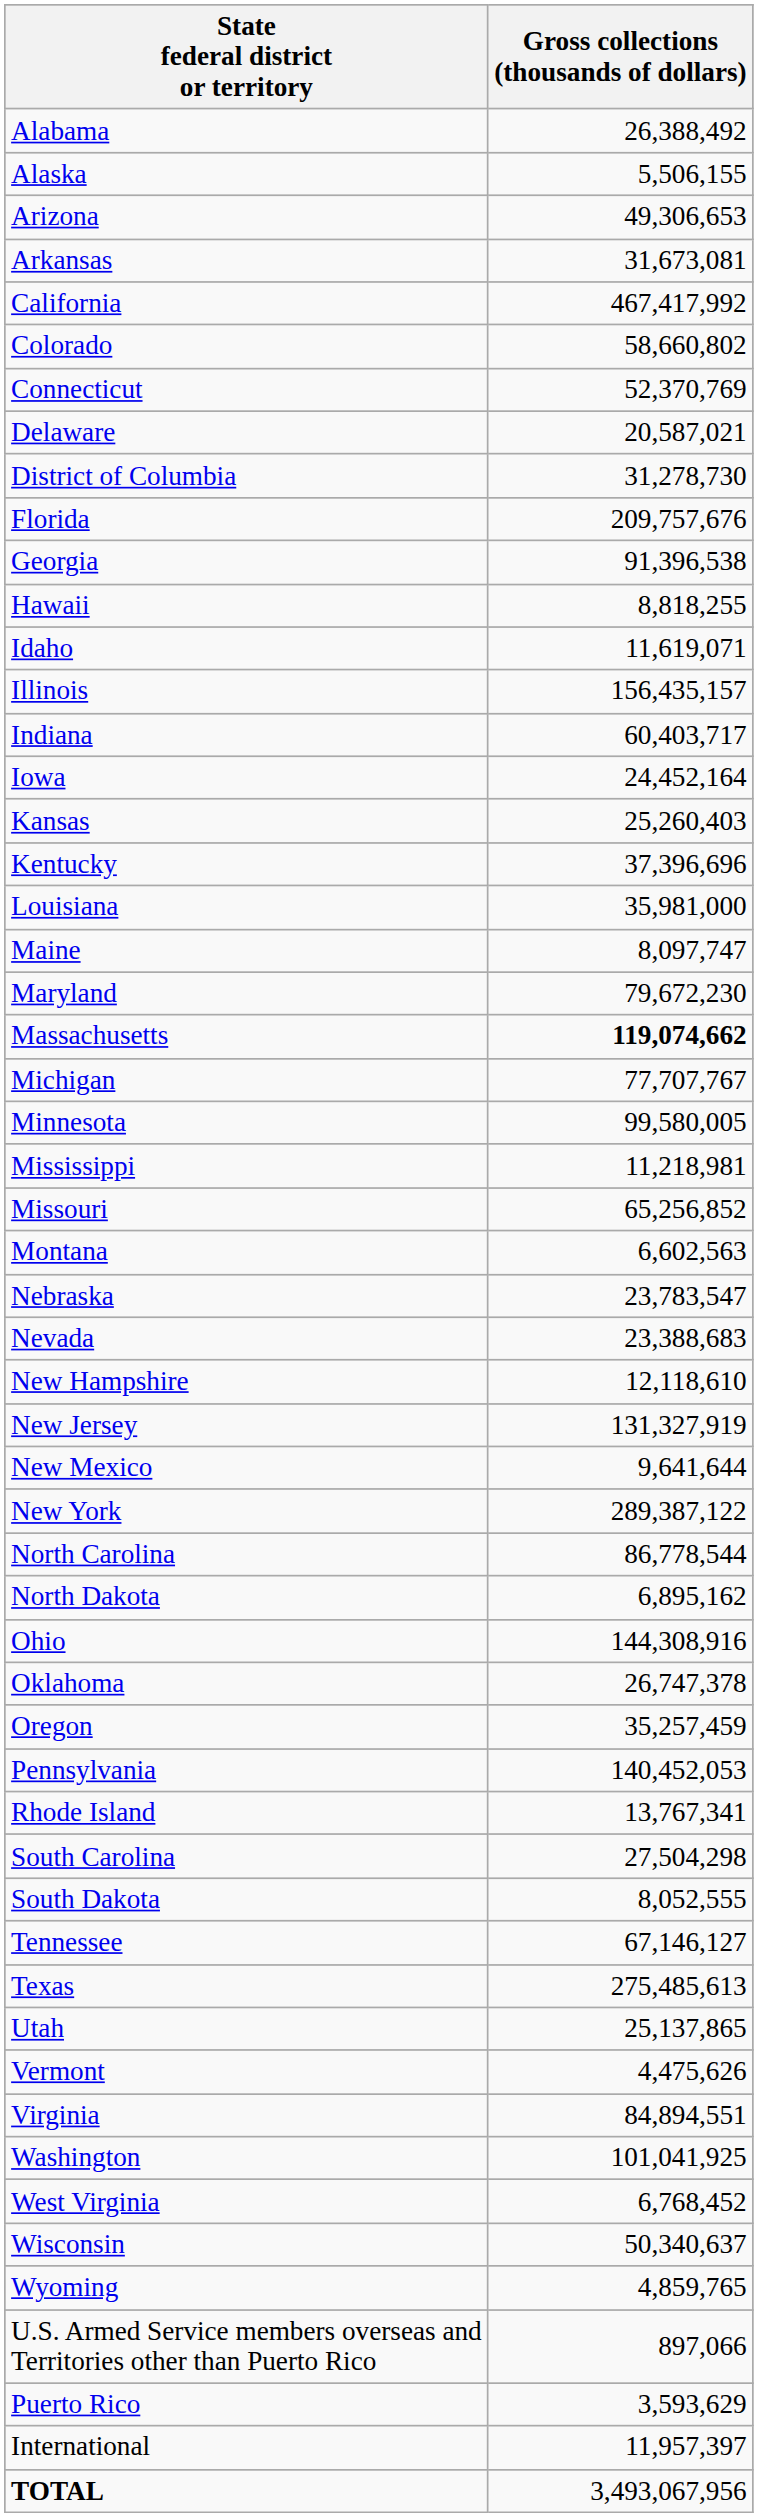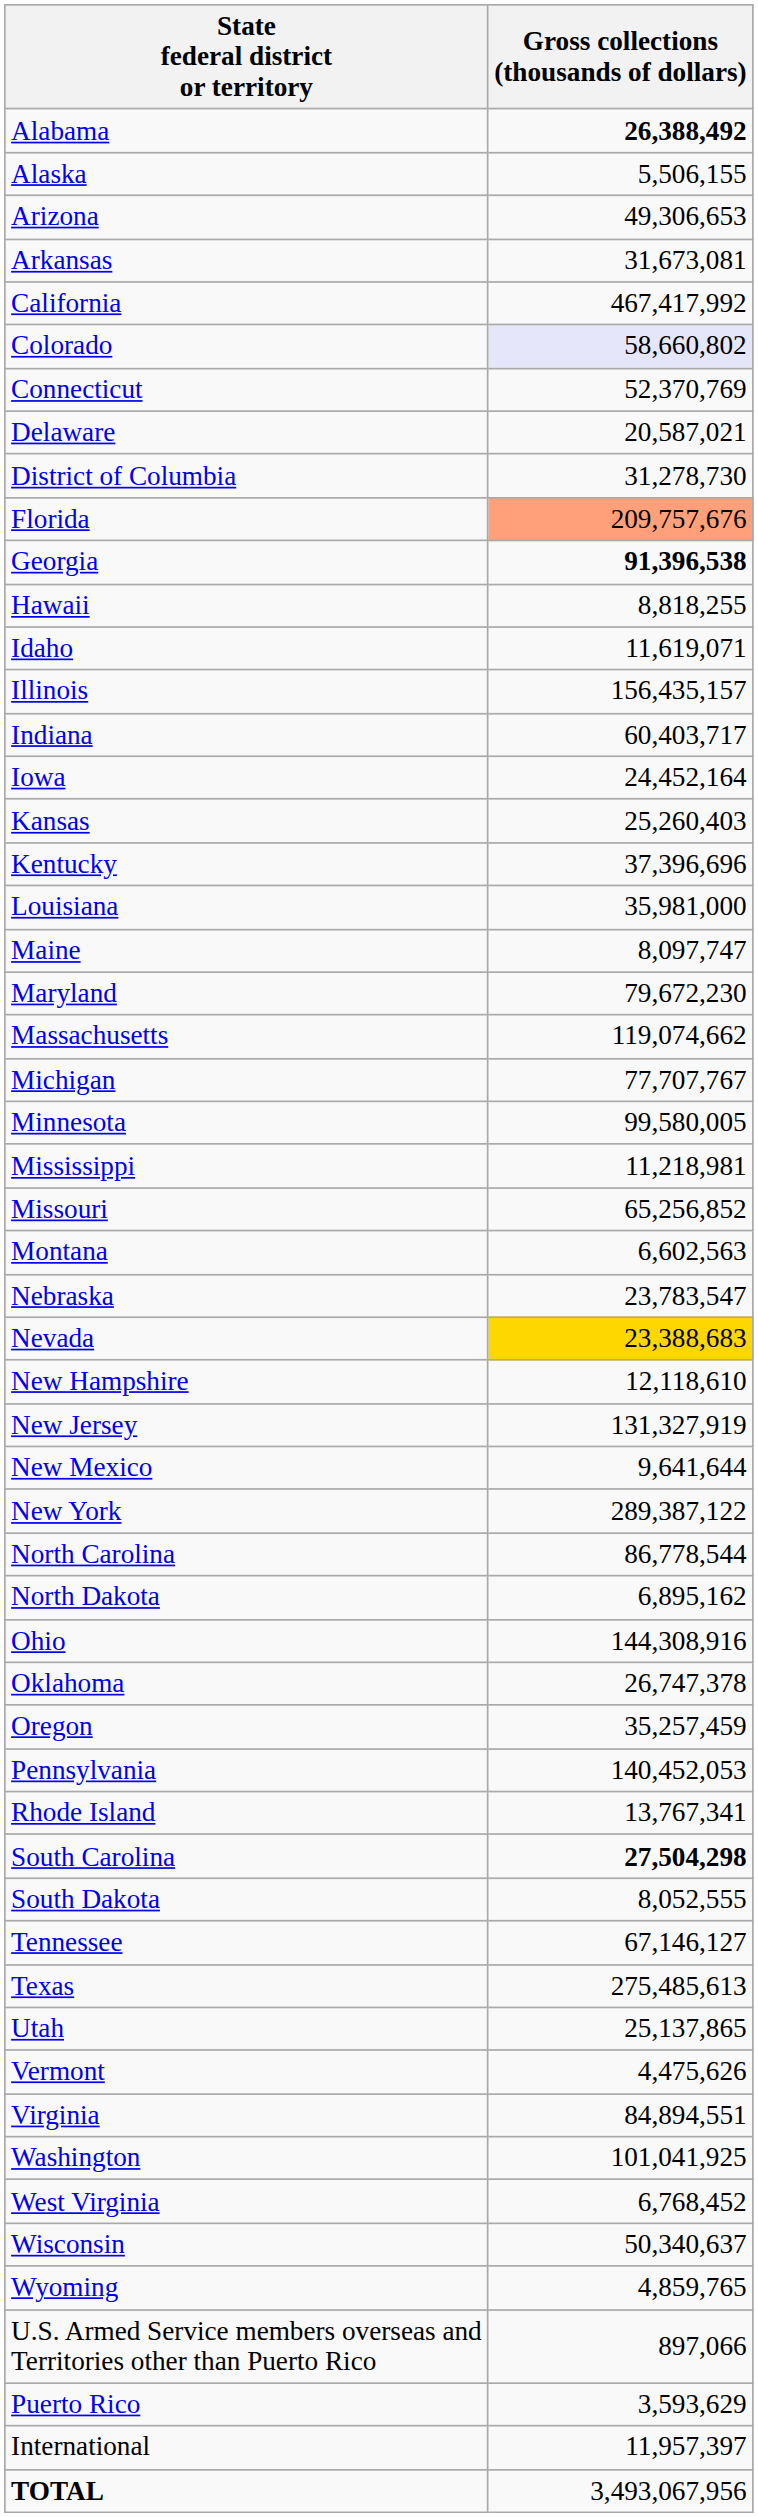Alabama | Gross collections (thousands of dollars): normal -> bold
Colorado | Gross collections (thousands of dollars): no background -> lavender background
Florida | Gross collections (thousands of dollars): no background -> lightsalmon background
Georgia | Gross collections (thousands of dollars): normal -> bold
Massachusetts | Gross collections (thousands of dollars): bold -> normal
Nevada | Gross collections (thousands of dollars): no background -> gold background
South Carolina | Gross collections (thousands of dollars): normal -> bold
